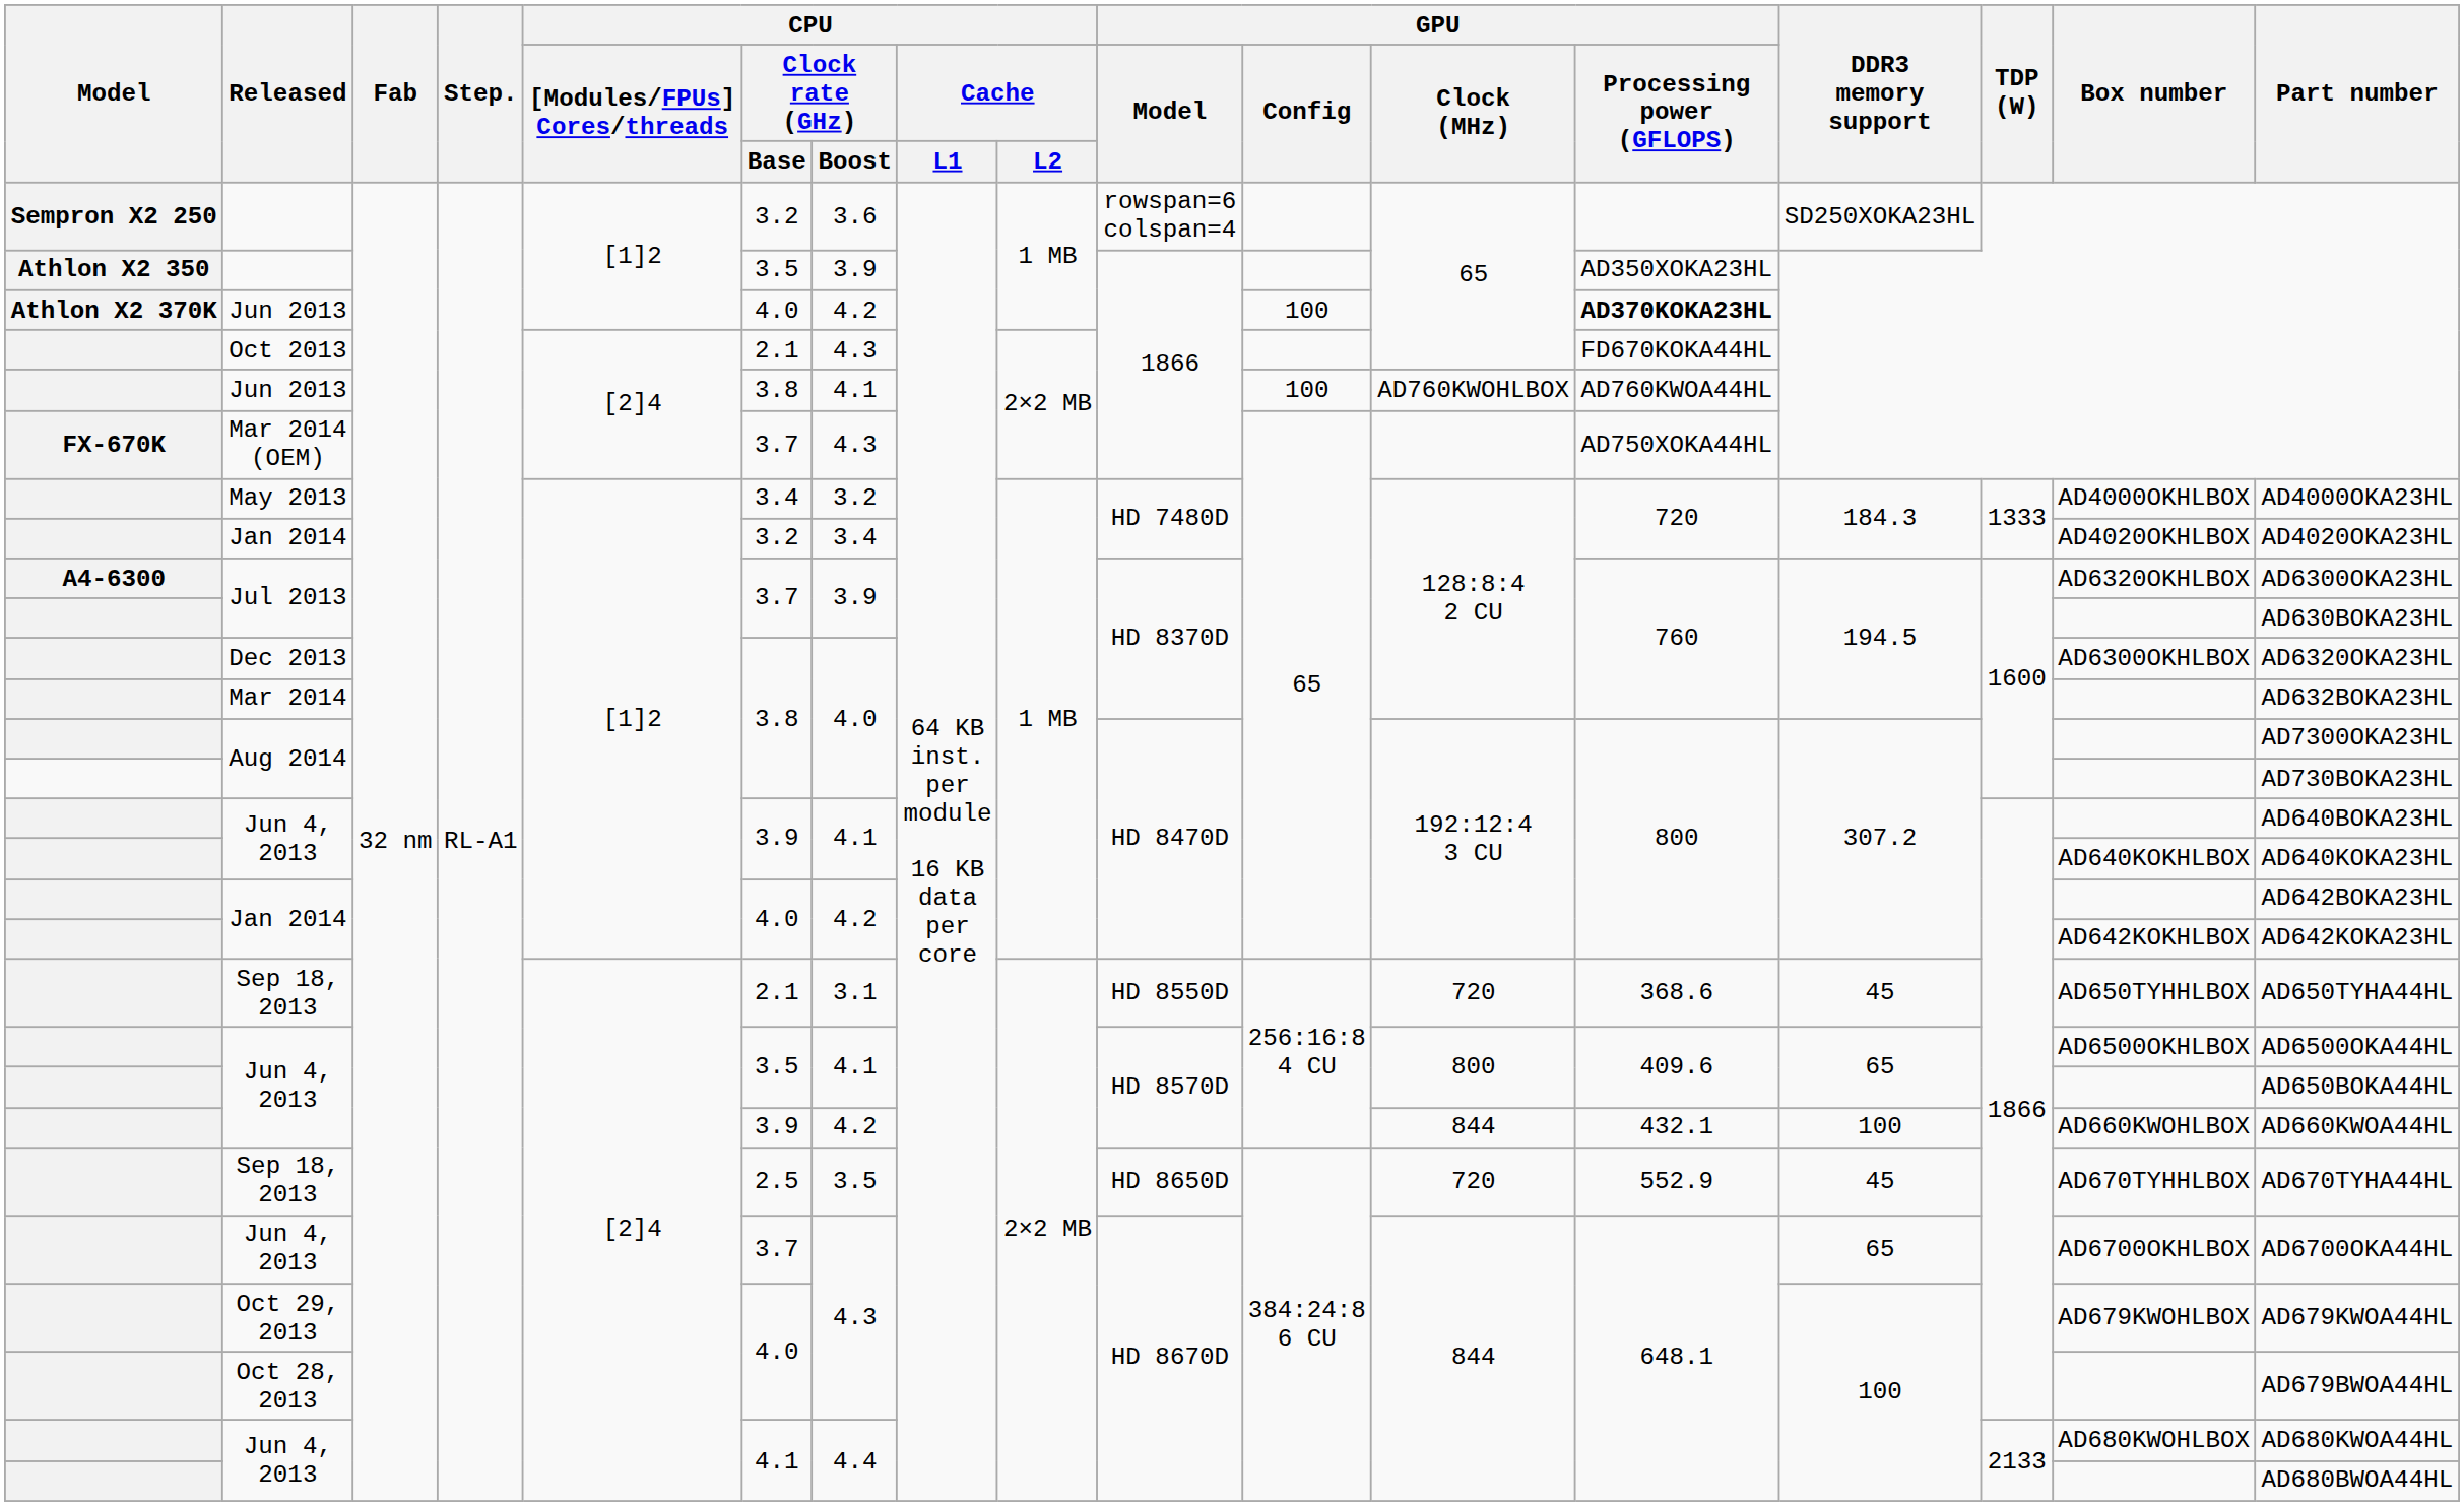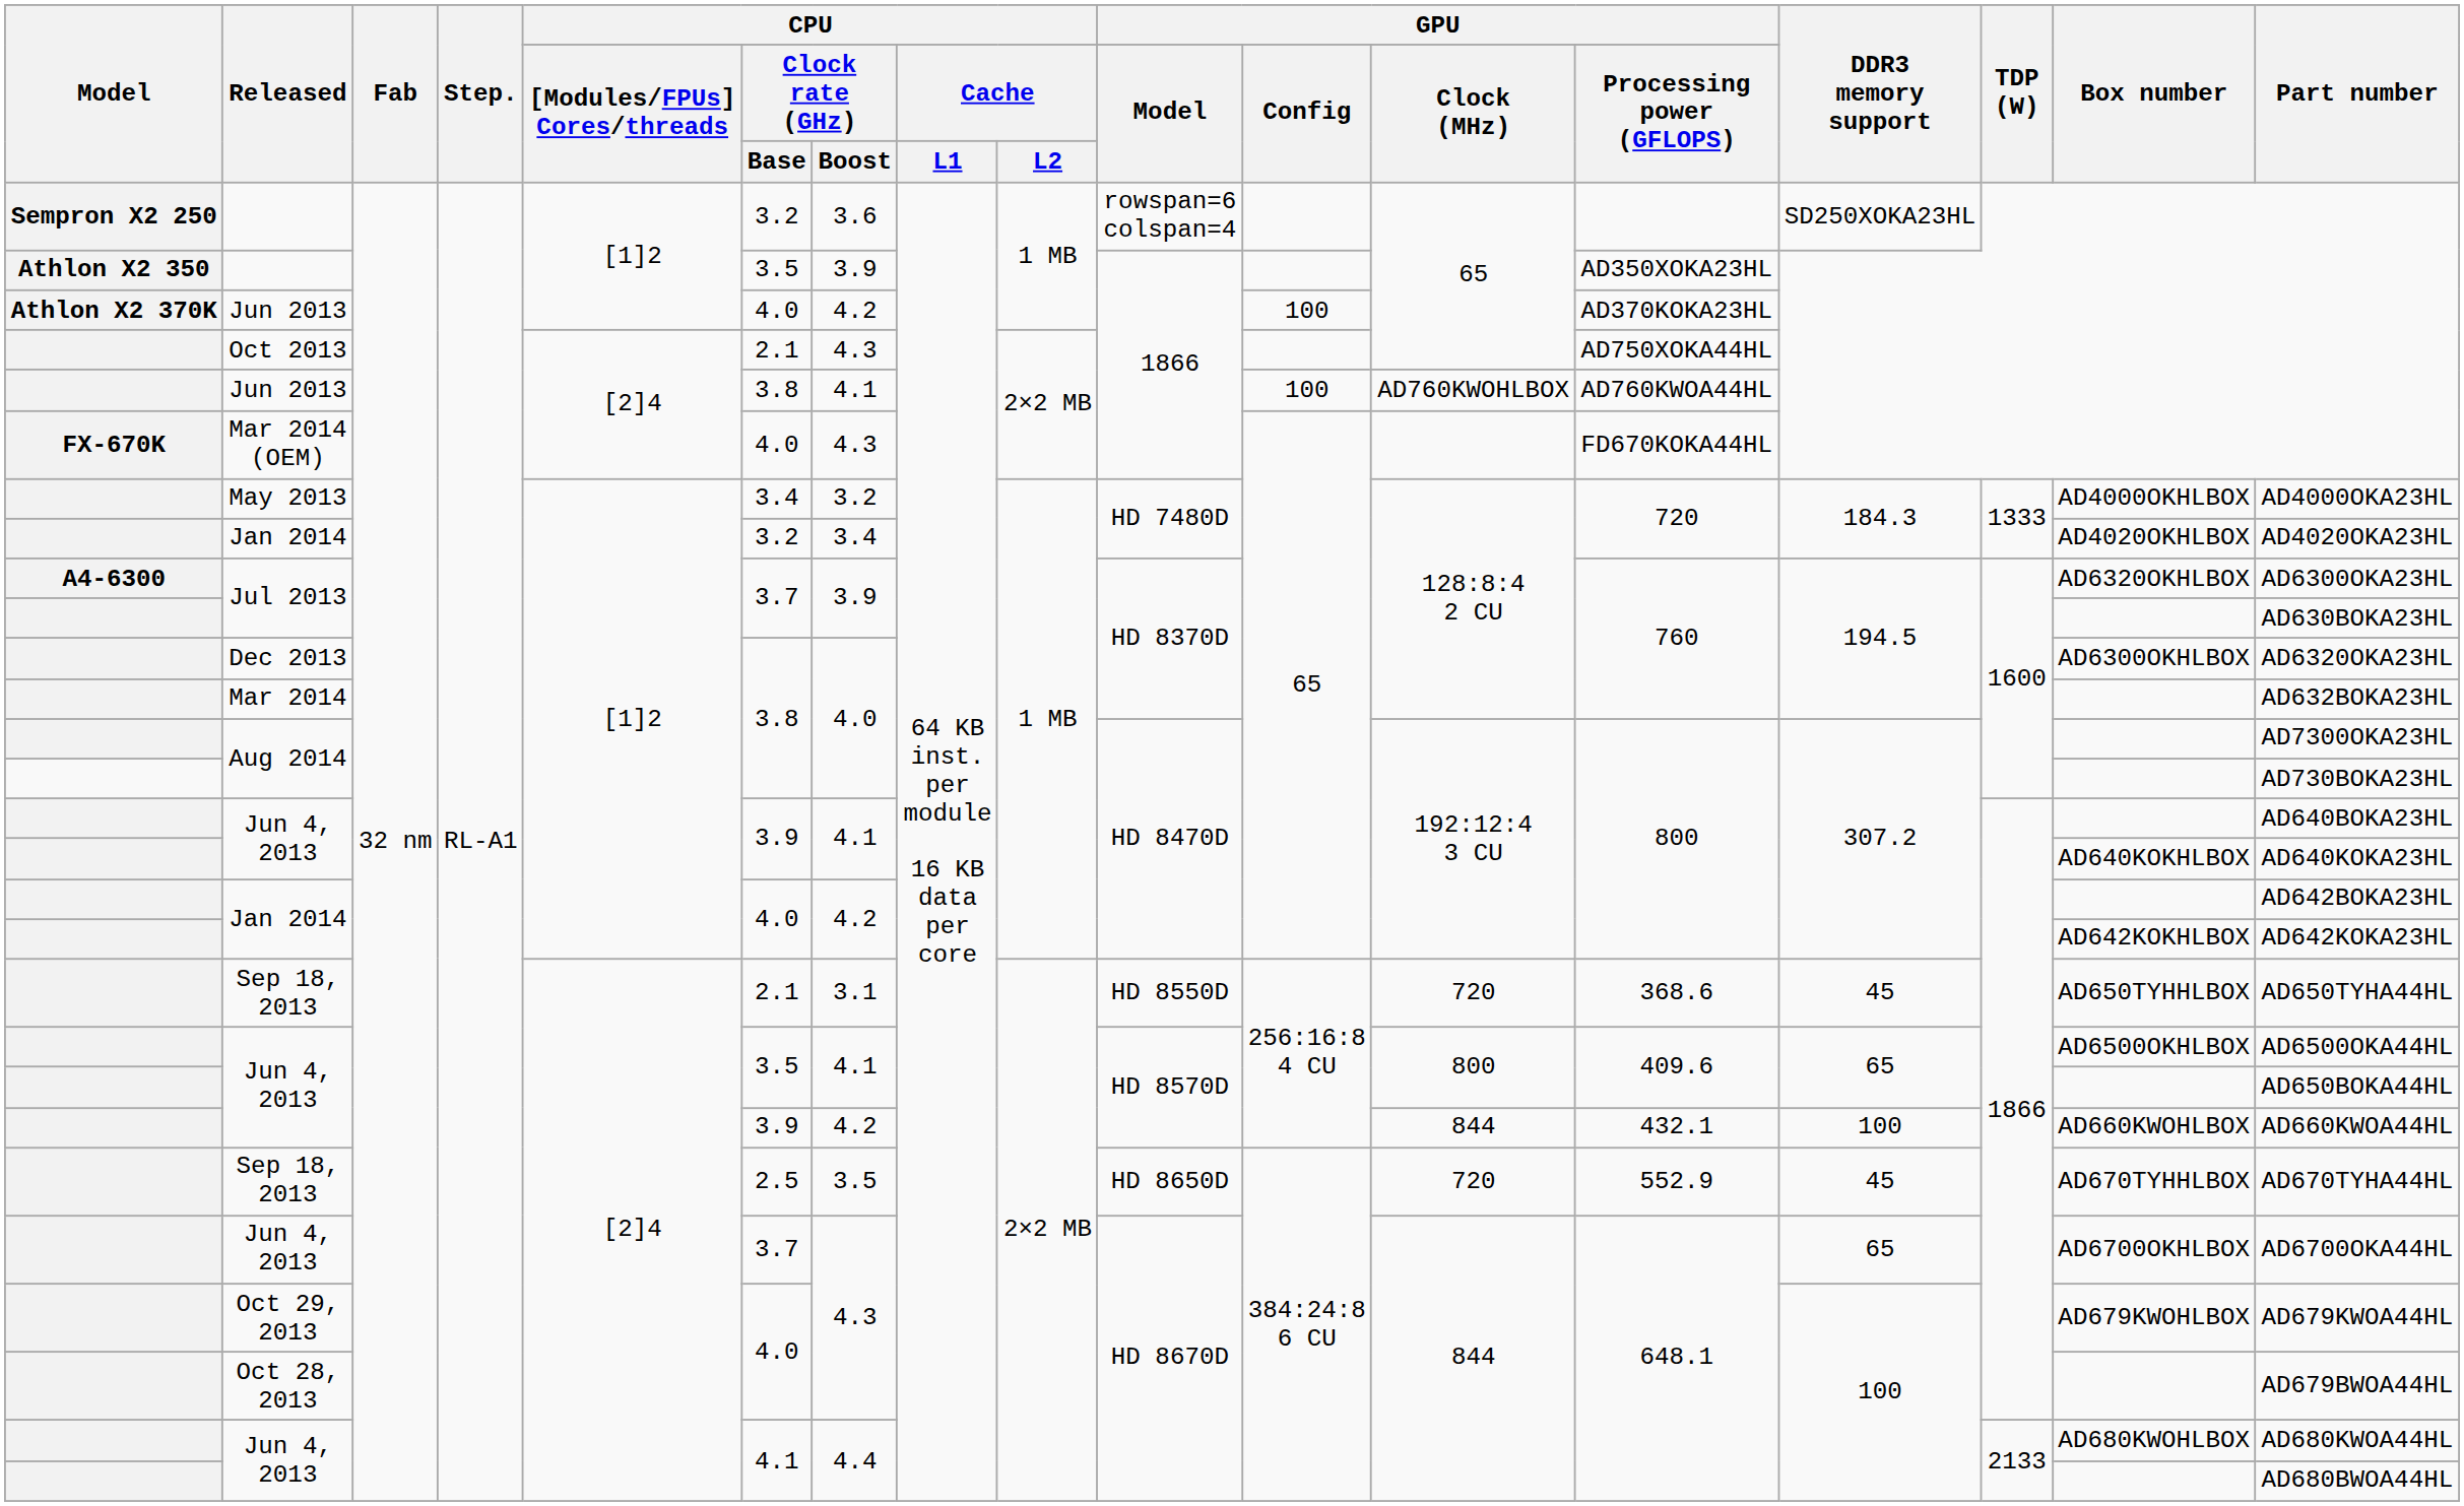Athlon X2 370K / Jun 2013 | GPU / Processing power (GFLOPS): bold -> normal
Oct 2013 | GPU / Processing power (GFLOPS): FD670KOKA44HL -> AD750XOKA44HL
Mar 2014 (OEM) | CPU / Clock rate (GHz) / Base: 3.7 -> 4.0
Mar 2014 (OEM) | GPU / Processing power (GFLOPS): AD750XOKA44HL -> FD670KOKA44HL
